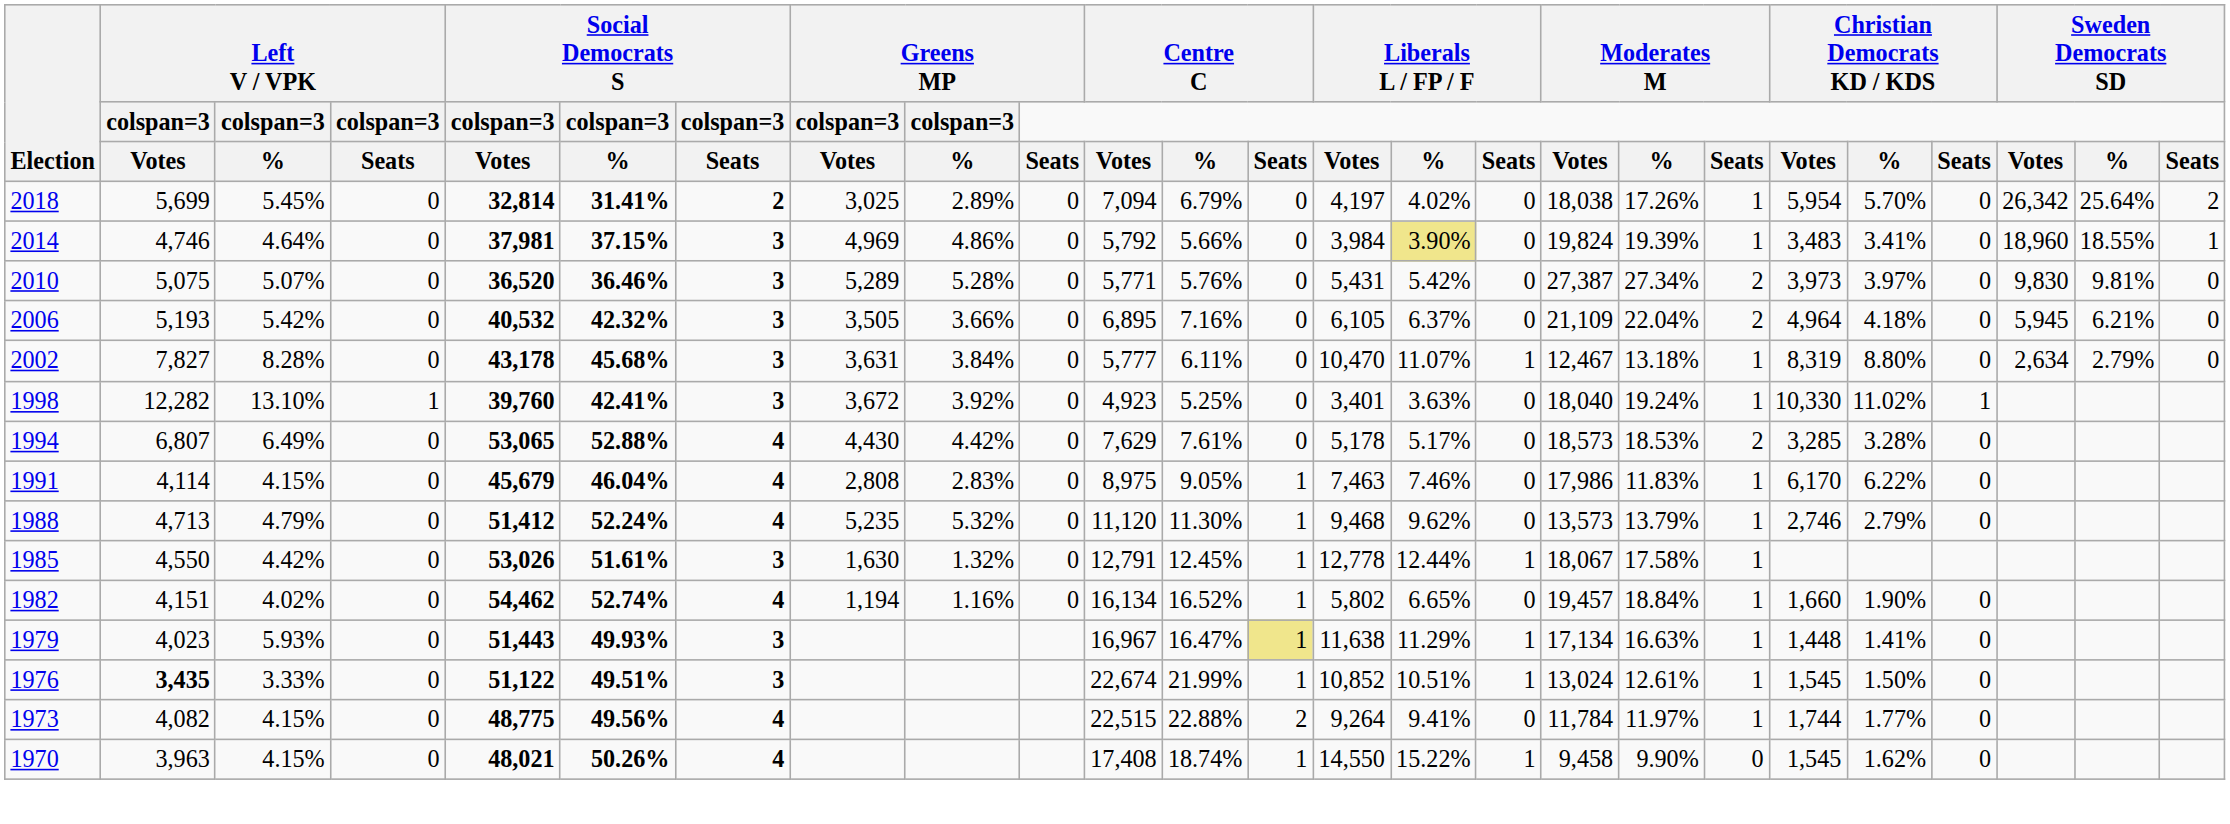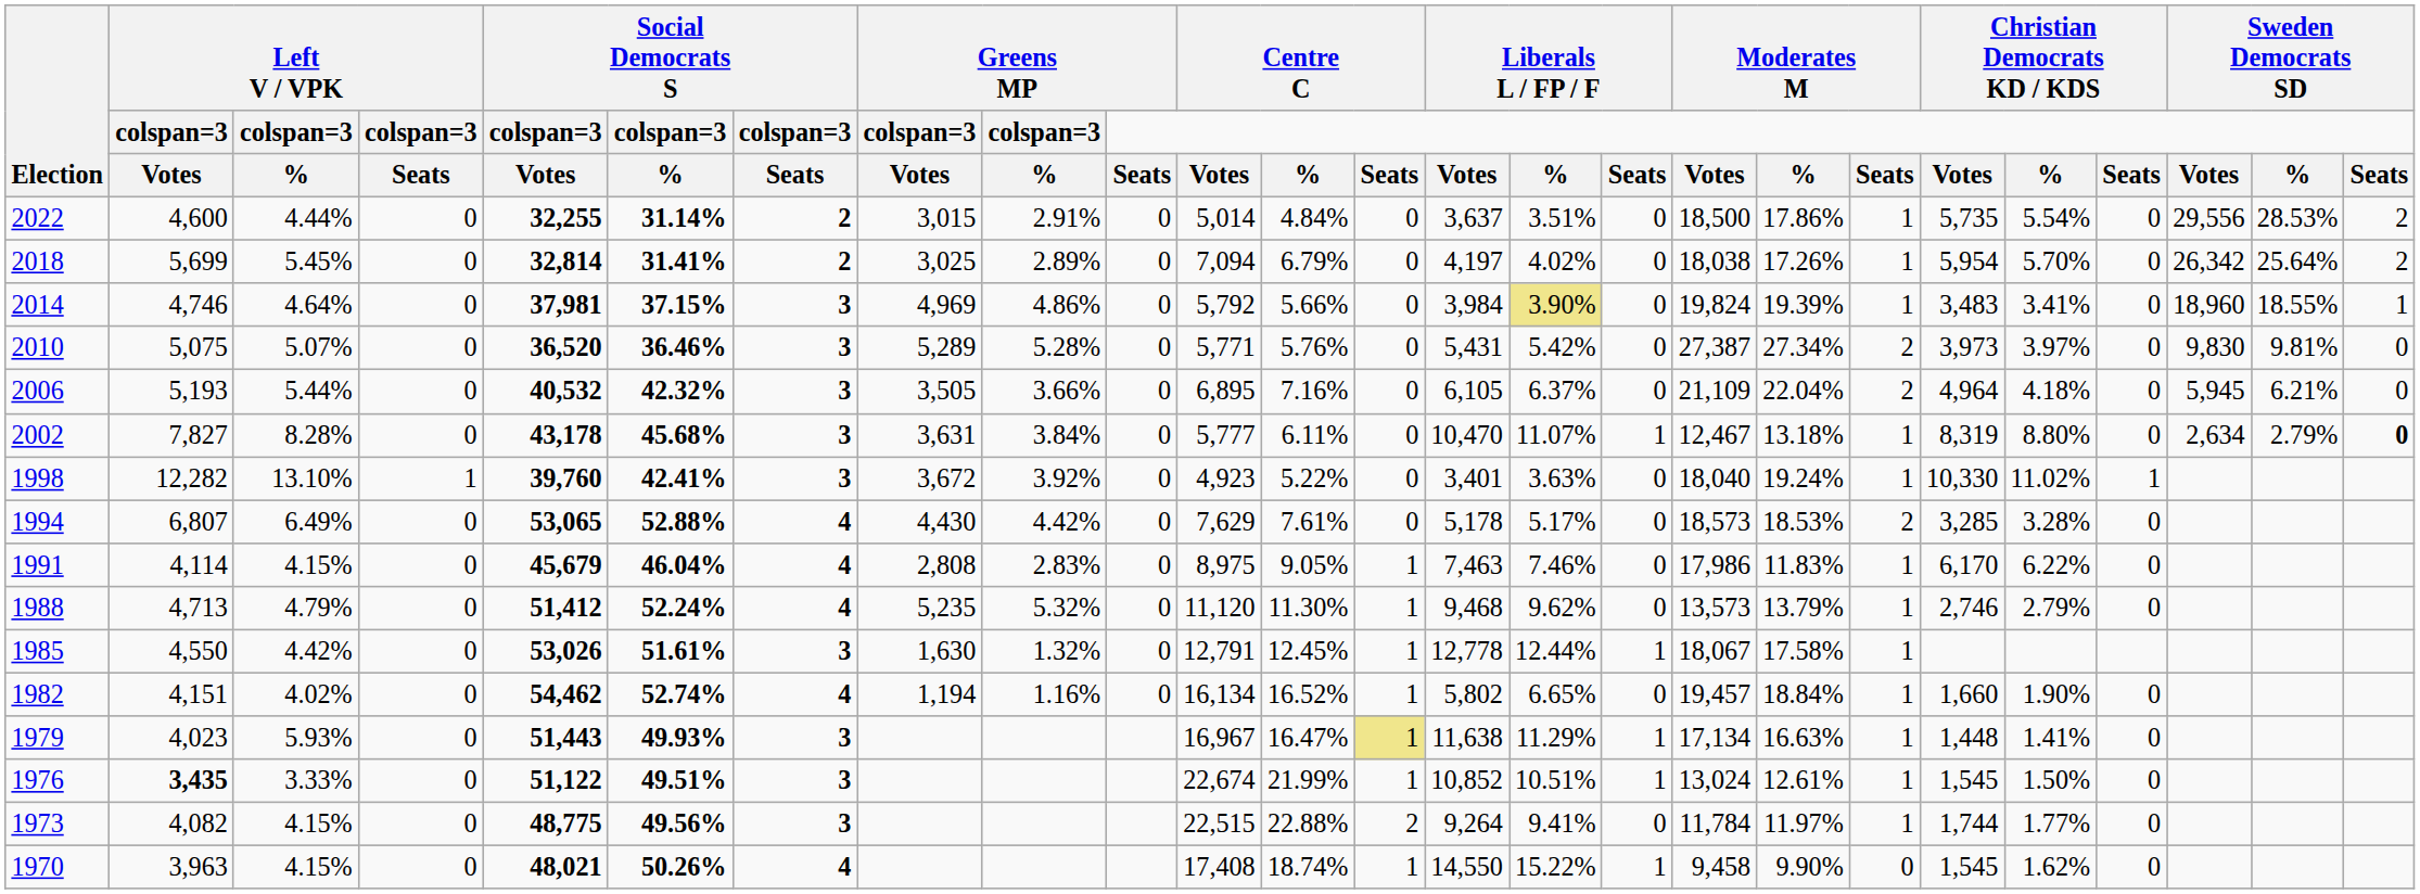+ row: 2022 | 4,600 | 4.44% | 0 | 32,255 | 31.14% | 2 | 3,015 | 2.91% | 0 | 5,014 | 4.84% | 0 | 3,637 | 3.51% | 0 | 18,500 | 17.86% | 1 | 5,735 | 5.54% | 0 | 29,556 | 28.53% | 2
2006 | Left V / VPK / colspan=3 / %: 5.42% -> 5.44%
2002 | Sweden Democrats SD / Seats: normal -> bold
1998 | Centre C / %: 5.25% -> 5.22%
1973 | Social Democrats S / colspan=3 / Seats: 4 -> 3
